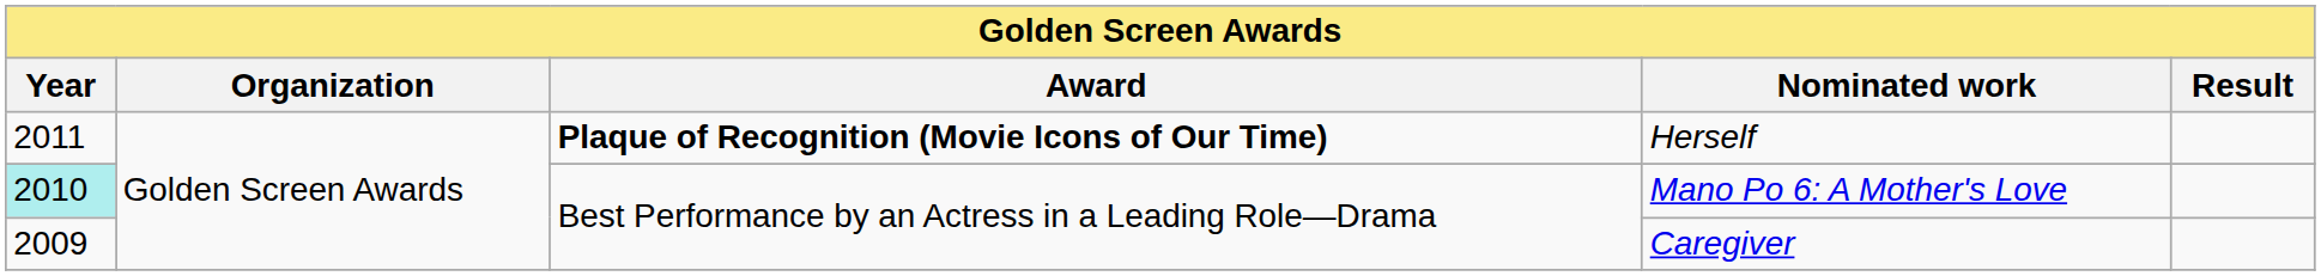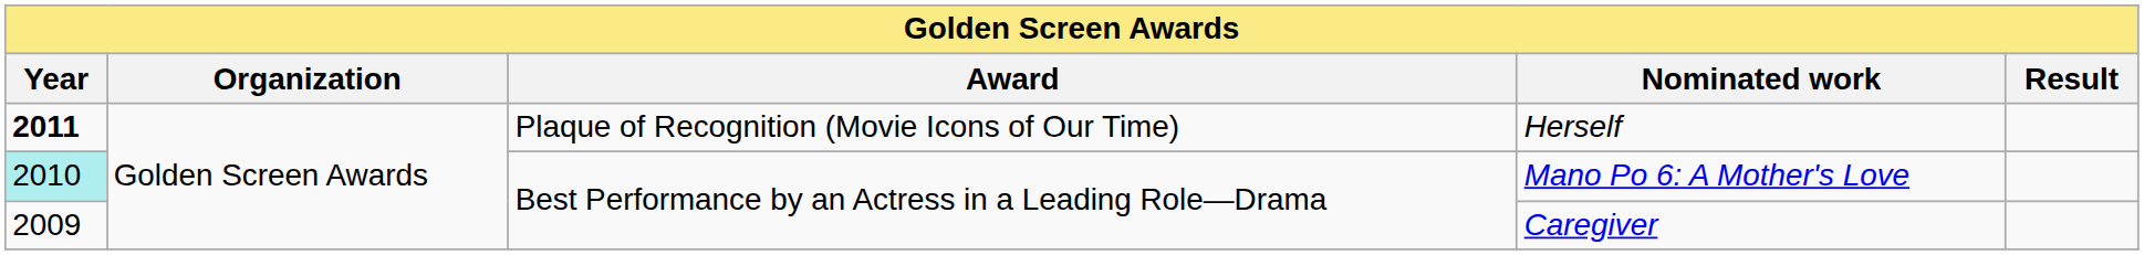Herself | Year: normal -> bold
Herself | Award: bold -> normal
